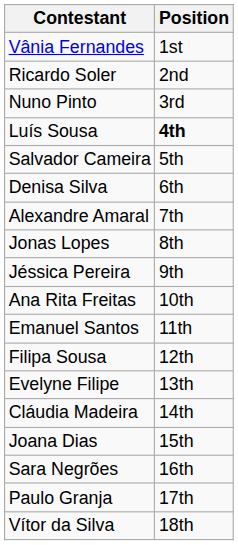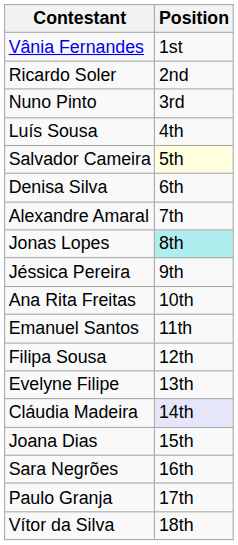Luís Sousa | Position: bold -> normal
Salvador Cameira | Position: no background -> lightyellow background
Jonas Lopes | Position: no background -> paleturquoise background
Cláudia Madeira | Position: no background -> lavender background
